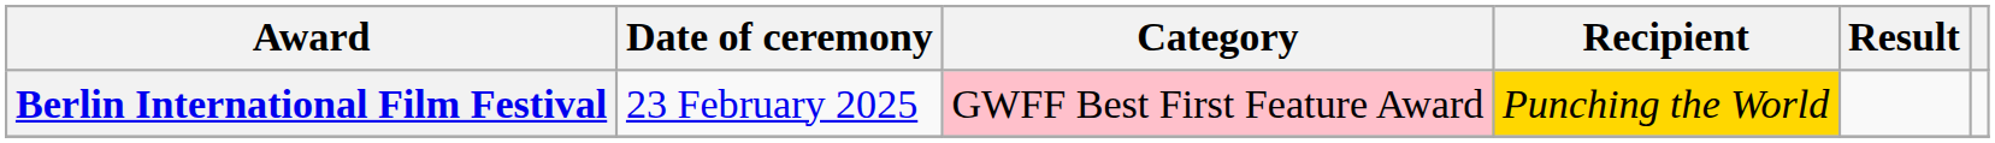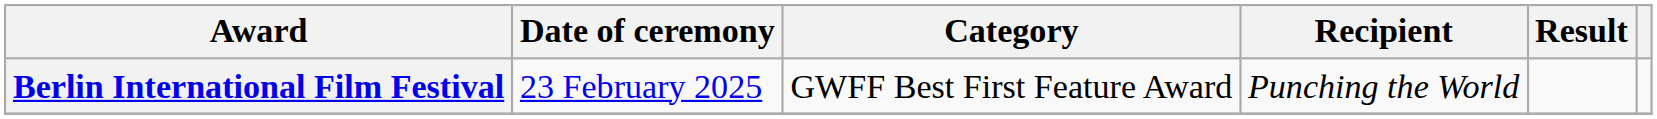Berlin International Film Festival | Category: pink background -> no background
Berlin International Film Festival | Recipient: gold background -> no background
